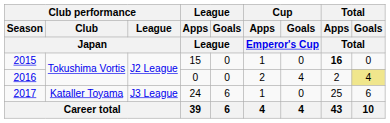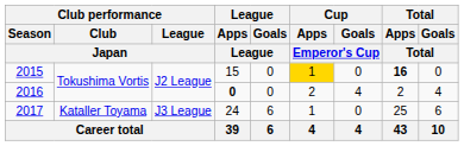2015 | Cup / Apps / Emperor's Cup: no background -> gold background
2016 | League / Apps / League: normal -> bold
2016 | Total / Goals / Total: khaki background -> no background
